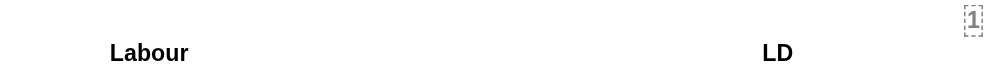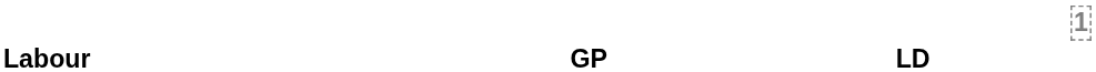+ column: 3 | GP
